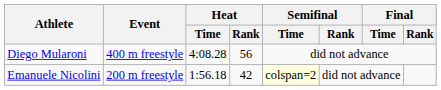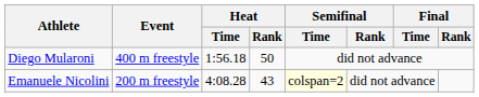Diego Mularoni | Heat / Time: 4:08.28 -> 1:56.18
Diego Mularoni | Heat / Rank: 56 -> 50
Emanuele Nicolini | Heat / Time: 1:56.18 -> 4:08.28
Emanuele Nicolini | Heat / Rank: 42 -> 43
